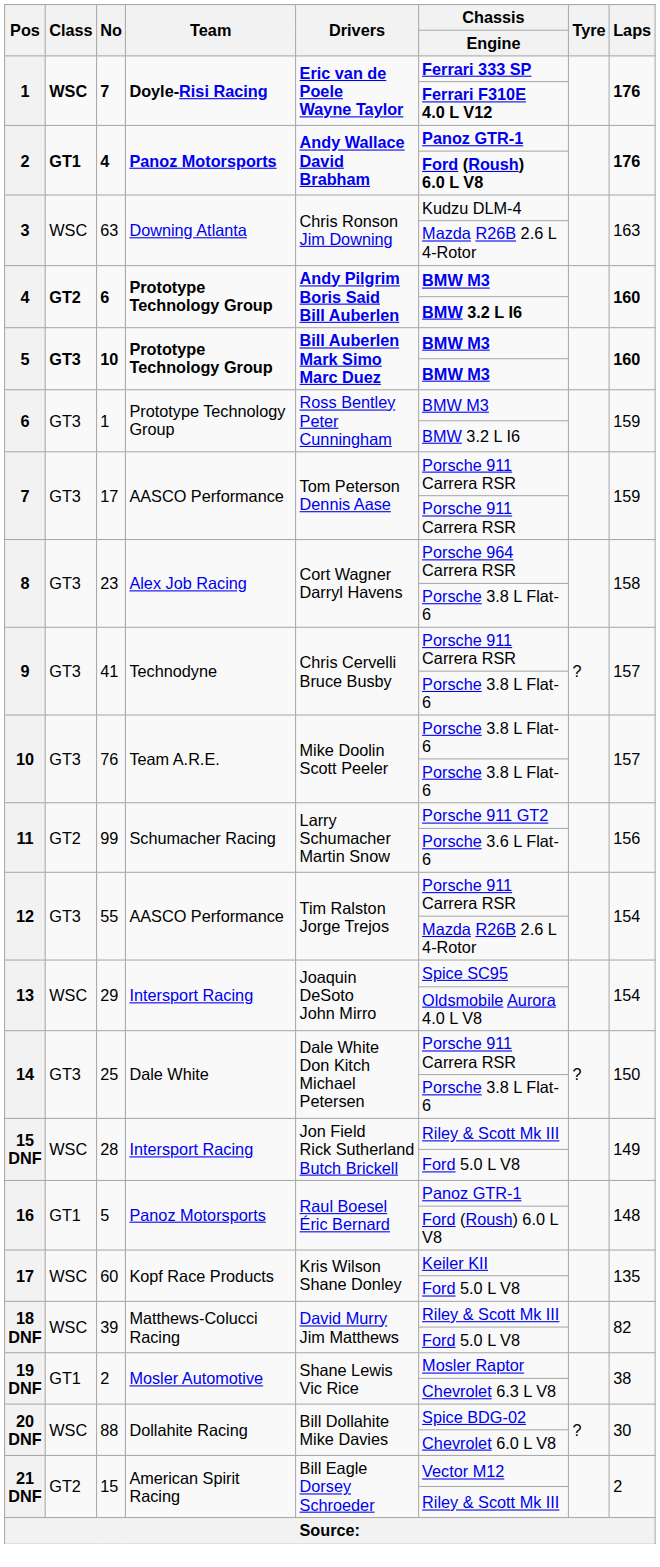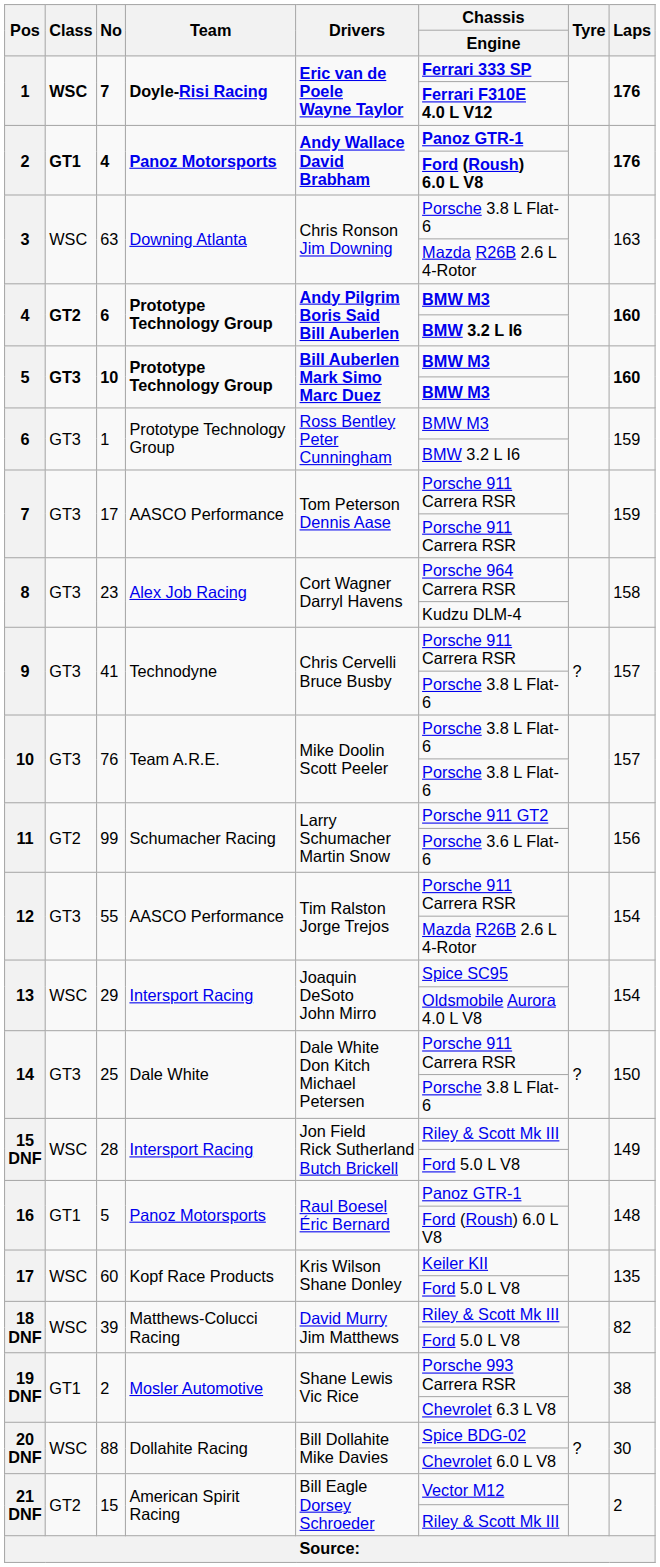row 7 | Chassis / Engine: Kudzu DLM-4 -> Porsche 3.8 L Flat-6
row 18 | Chassis / Engine: Porsche 3.8 L Flat-6 -> Kudzu DLM-4
row 39 | Chassis / Engine: Mosler Raptor -> Porsche 993 Carrera RSR
